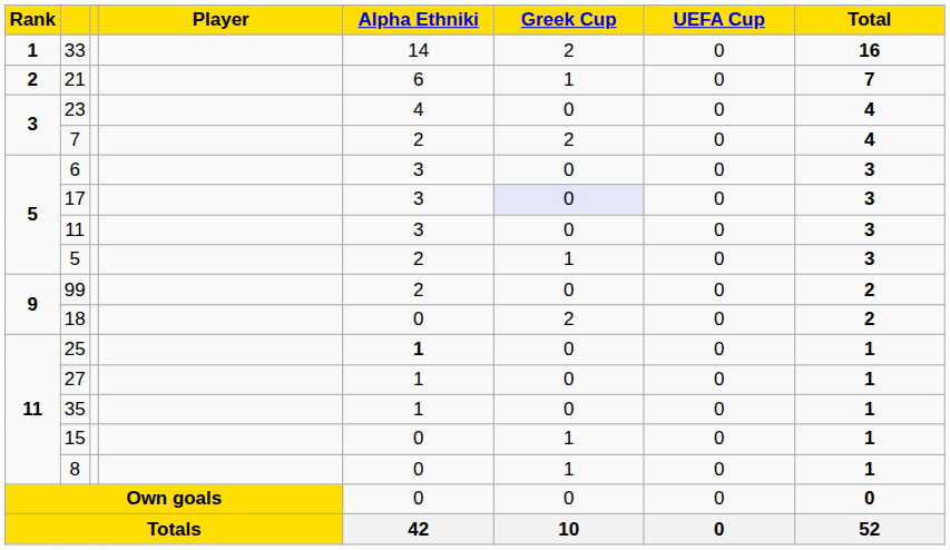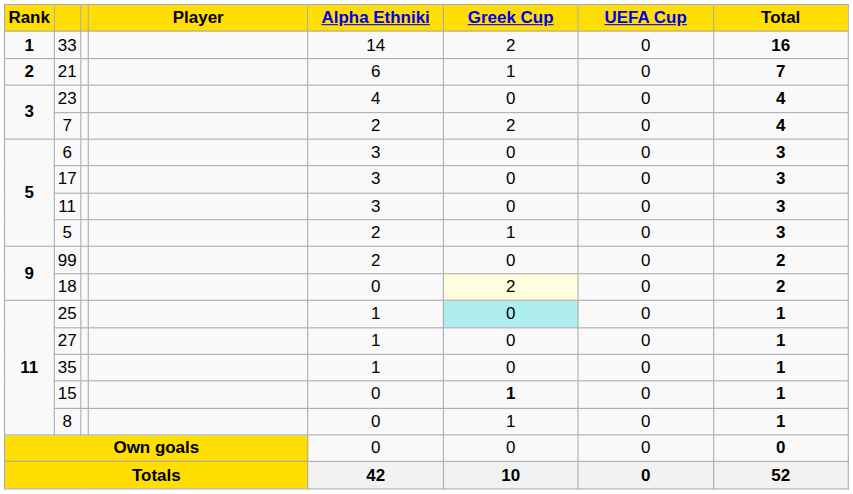17 | Greek Cup: lavender background -> no background
18 | Greek Cup: no background -> lightyellow background
25 | Alpha Ethniki: bold -> normal
25 | Greek Cup: no background -> paleturquoise background
15 | Greek Cup: normal -> bold
